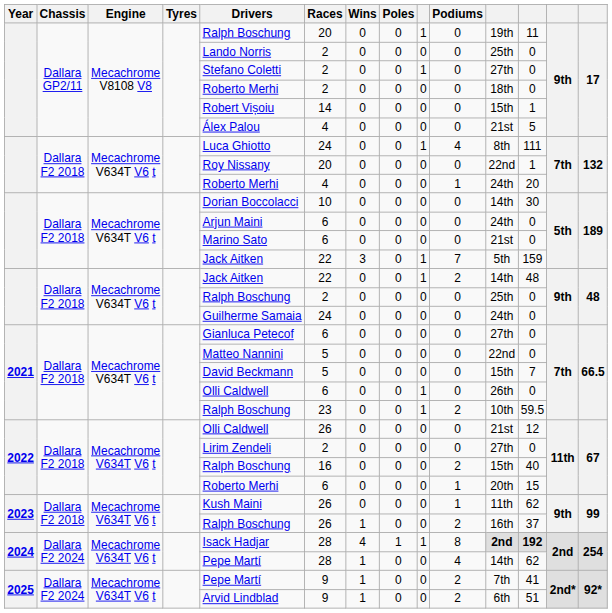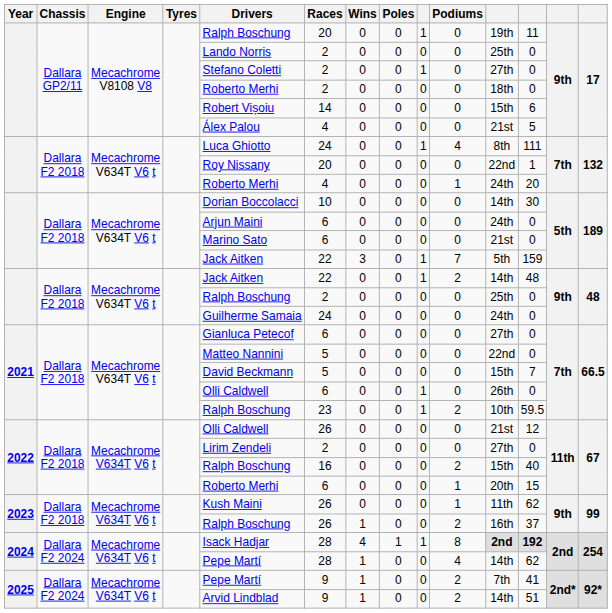row 6 | column 12: 1 -> 6
row 32 | column 11: 6th -> 14th
